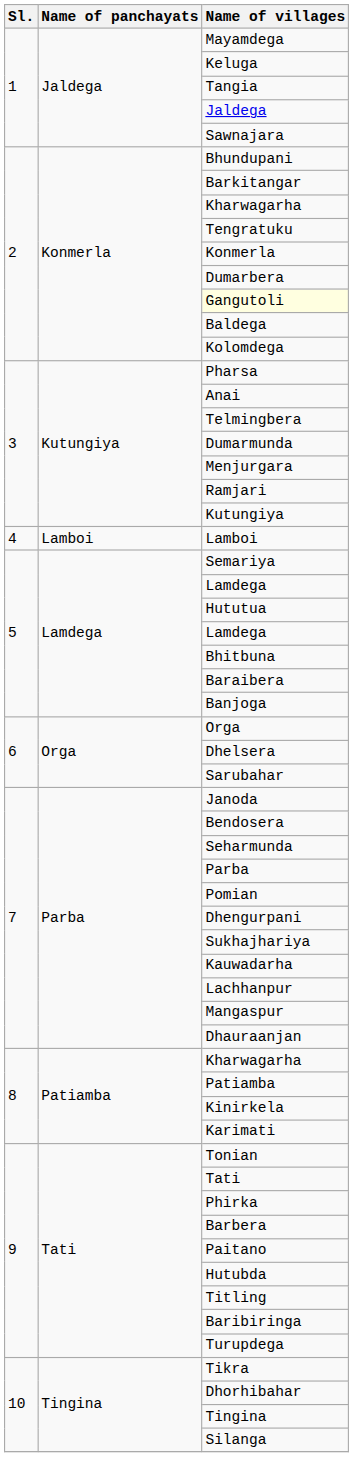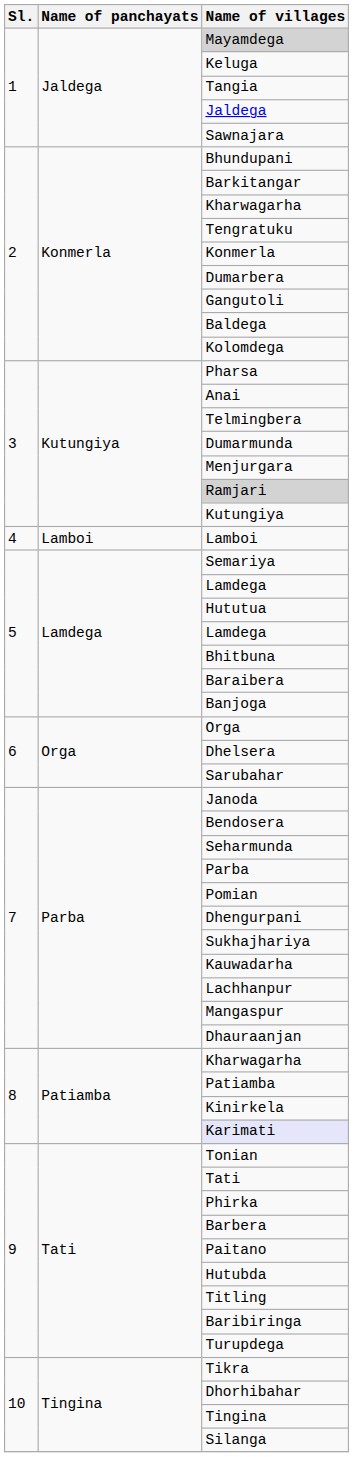Mayamdega | Name of villages: no background -> lightgrey background
Gangutoli | Name of villages: lightyellow background -> no background
Ramjari | Name of villages: no background -> lightgrey background
Karimati | Name of villages: no background -> lavender background
